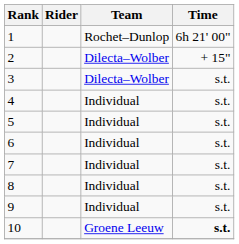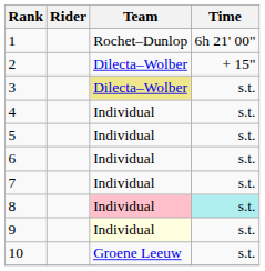3 | Team: no background -> khaki background
8 | Team: no background -> pink background
8 | Time: no background -> paleturquoise background
9 | Team: no background -> lightyellow background
10 | Time: bold -> normal
